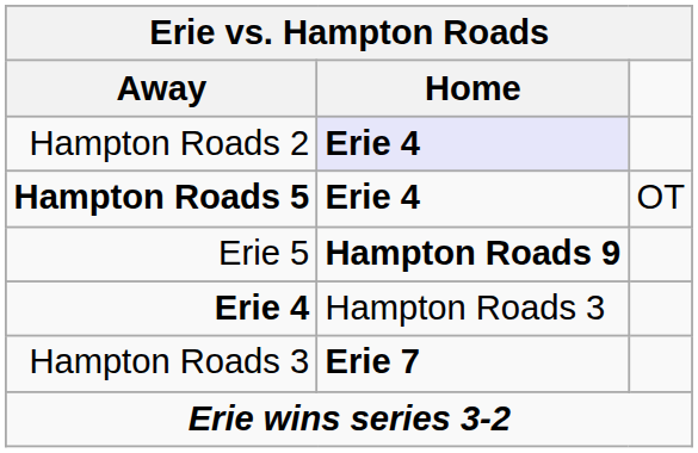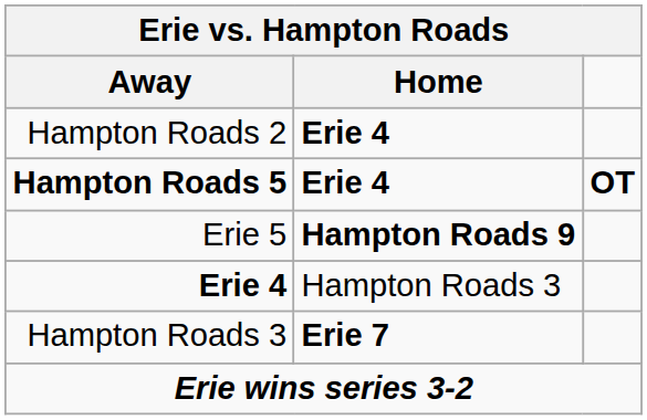Hampton Roads 2 | Home: lavender background -> no background
Hampton Roads 5 | column 3: normal -> bold
